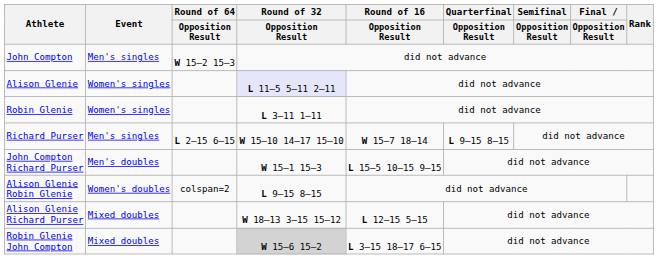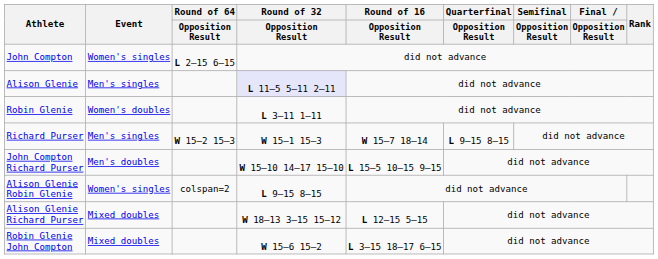John Compton | Event: Men's singles -> Women's singles
John Compton | Round of 64 / Opposition Result: W 15–2 15–3 -> L 2–15 6–15
Alison Glenie | Event: Women's singles -> Men's singles
Robin Glenie | Event: Women's singles -> Women's doubles
Richard Purser | Round of 64 / Opposition Result: L 2–15 6–15 -> W 15–2 15–3
Richard Purser | Round of 32 / Opposition Result: W 15–10 14–17 15–10 -> W 15–1 15–3
John Compton Richard Purser | Round of 32 / Opposition Result: W 15–1 15–3 -> W 15–10 14–17 15–10
Alison Glenie Robin Glenie | Event: Women's doubles -> Women's singles
Robin Glenie John Compton | Round of 32 / Opposition Result: lightgrey background -> no background
